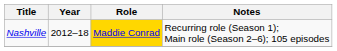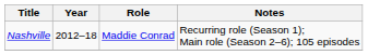Nashville | Role: gold background -> no background
